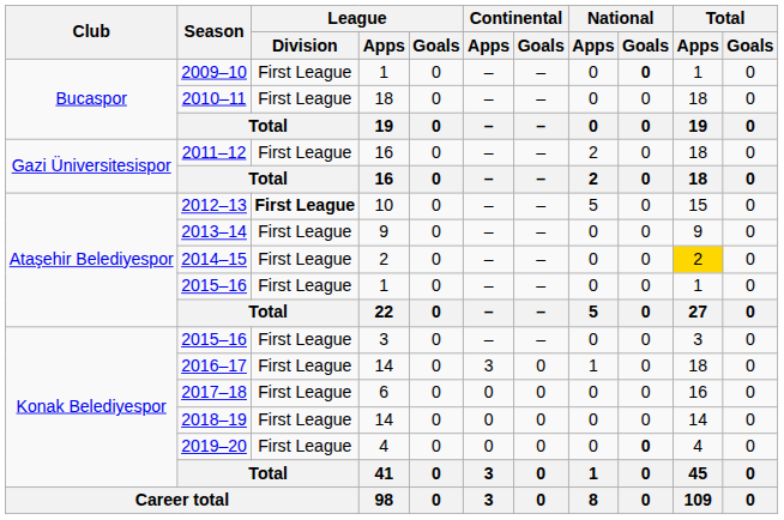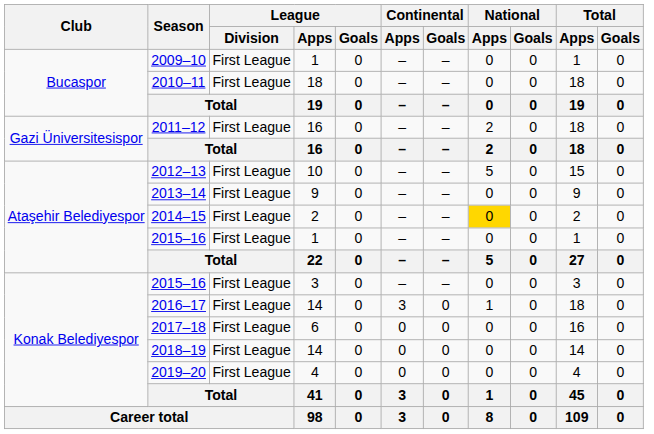2009–10 | National / Goals: bold -> normal
2012–13 | League / Division: bold -> normal
2014–15 | National / Apps: no background -> gold background
2014–15 | Total / Apps: gold background -> no background
2019–20 | National / Goals: bold -> normal
